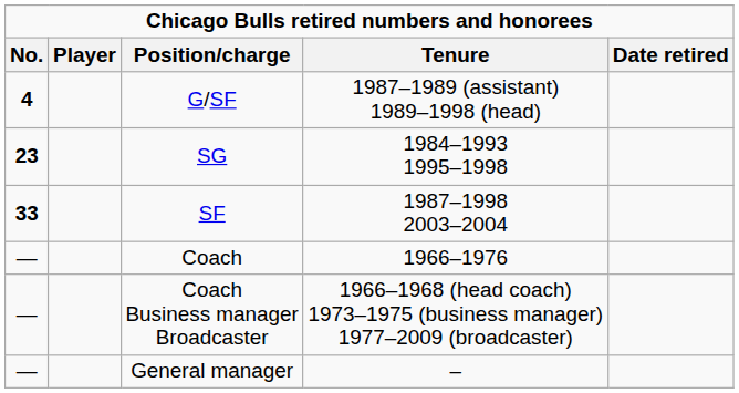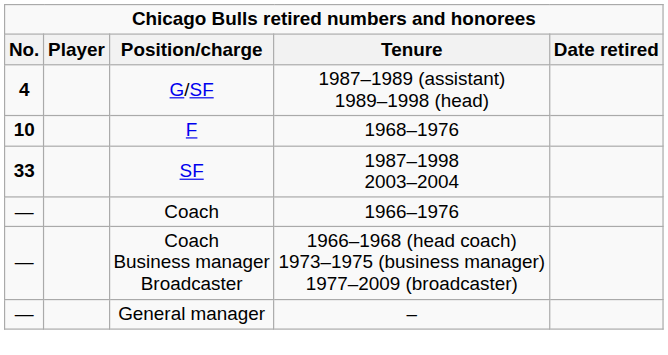+ row: 10 | F | 1968–1976
- row: 23 | SG | 1984–1993 1995–1998
